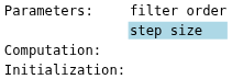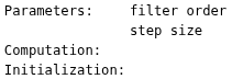row 2 | column 2: lightblue background -> no background
